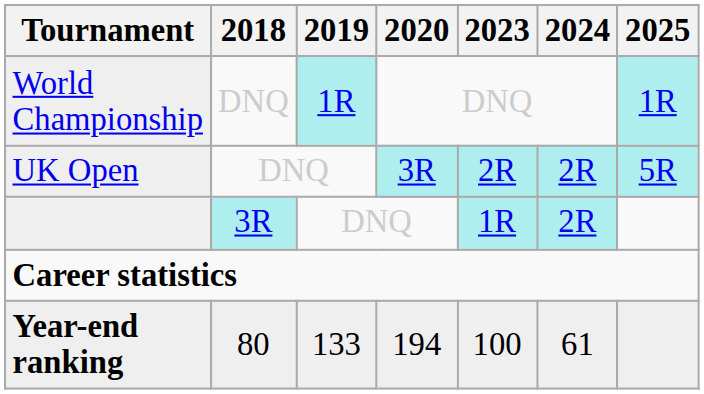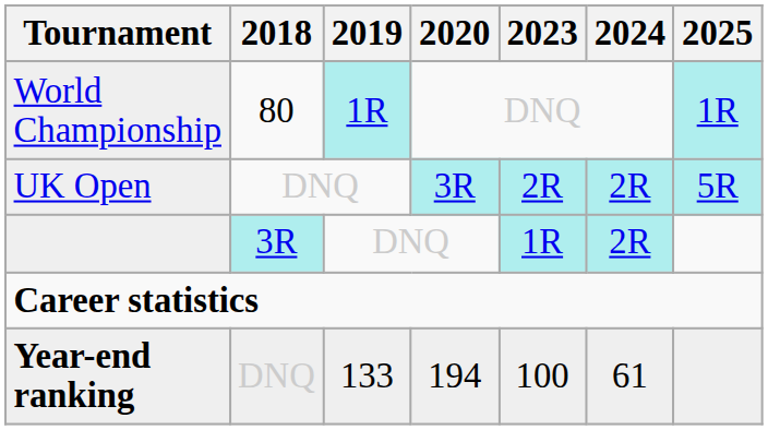World Championship | 2018: DNQ -> 80
Year-end ranking | 2018: 80 -> DNQ
